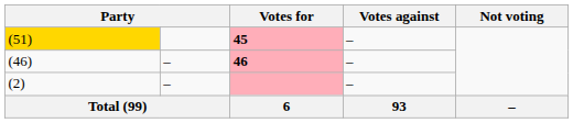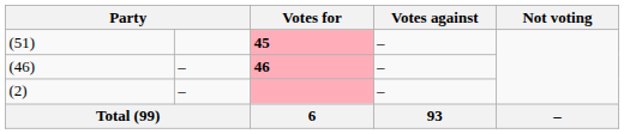(51) | column 1: gold background -> no background
